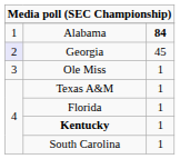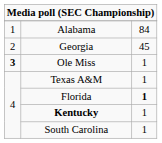Alabama | column 3: bold -> normal
Georgia | column 1: lavender background -> no background
Ole Miss | column 1: normal -> bold
Florida | column 3: normal -> bold
